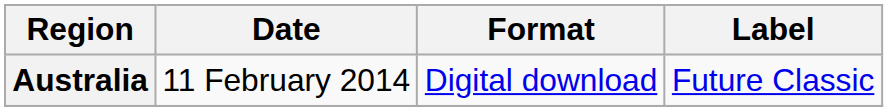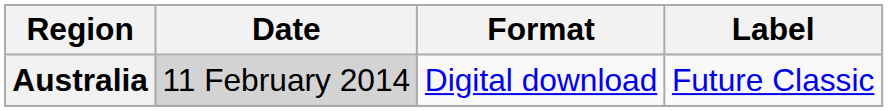Australia | Date: no background -> lightgrey background
